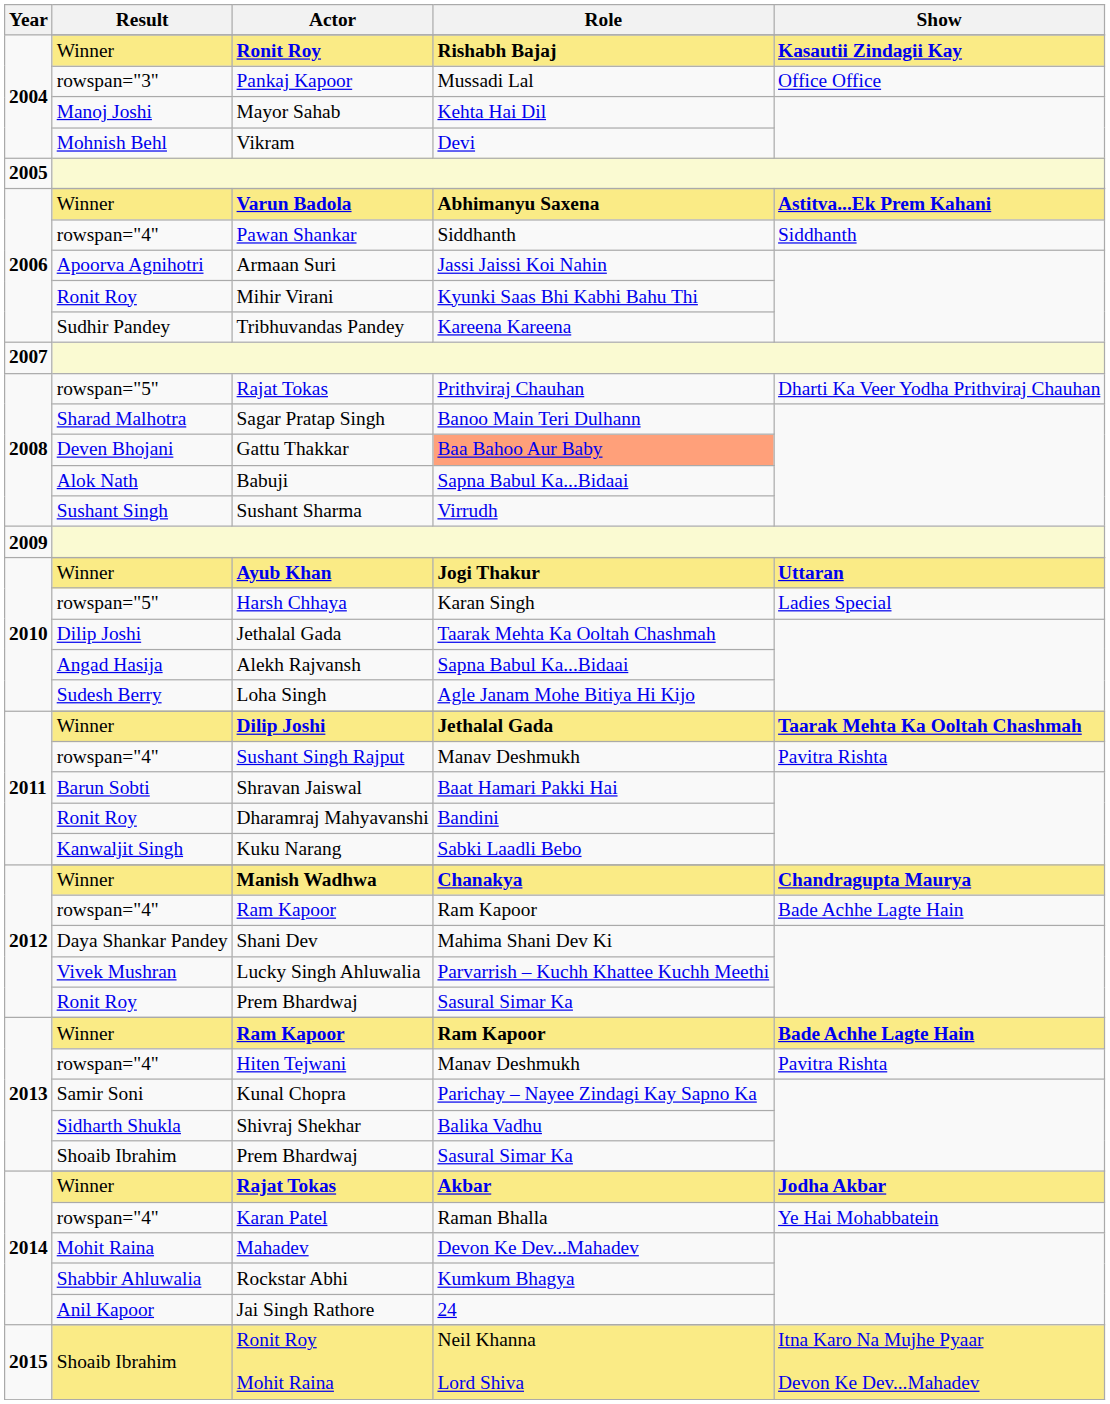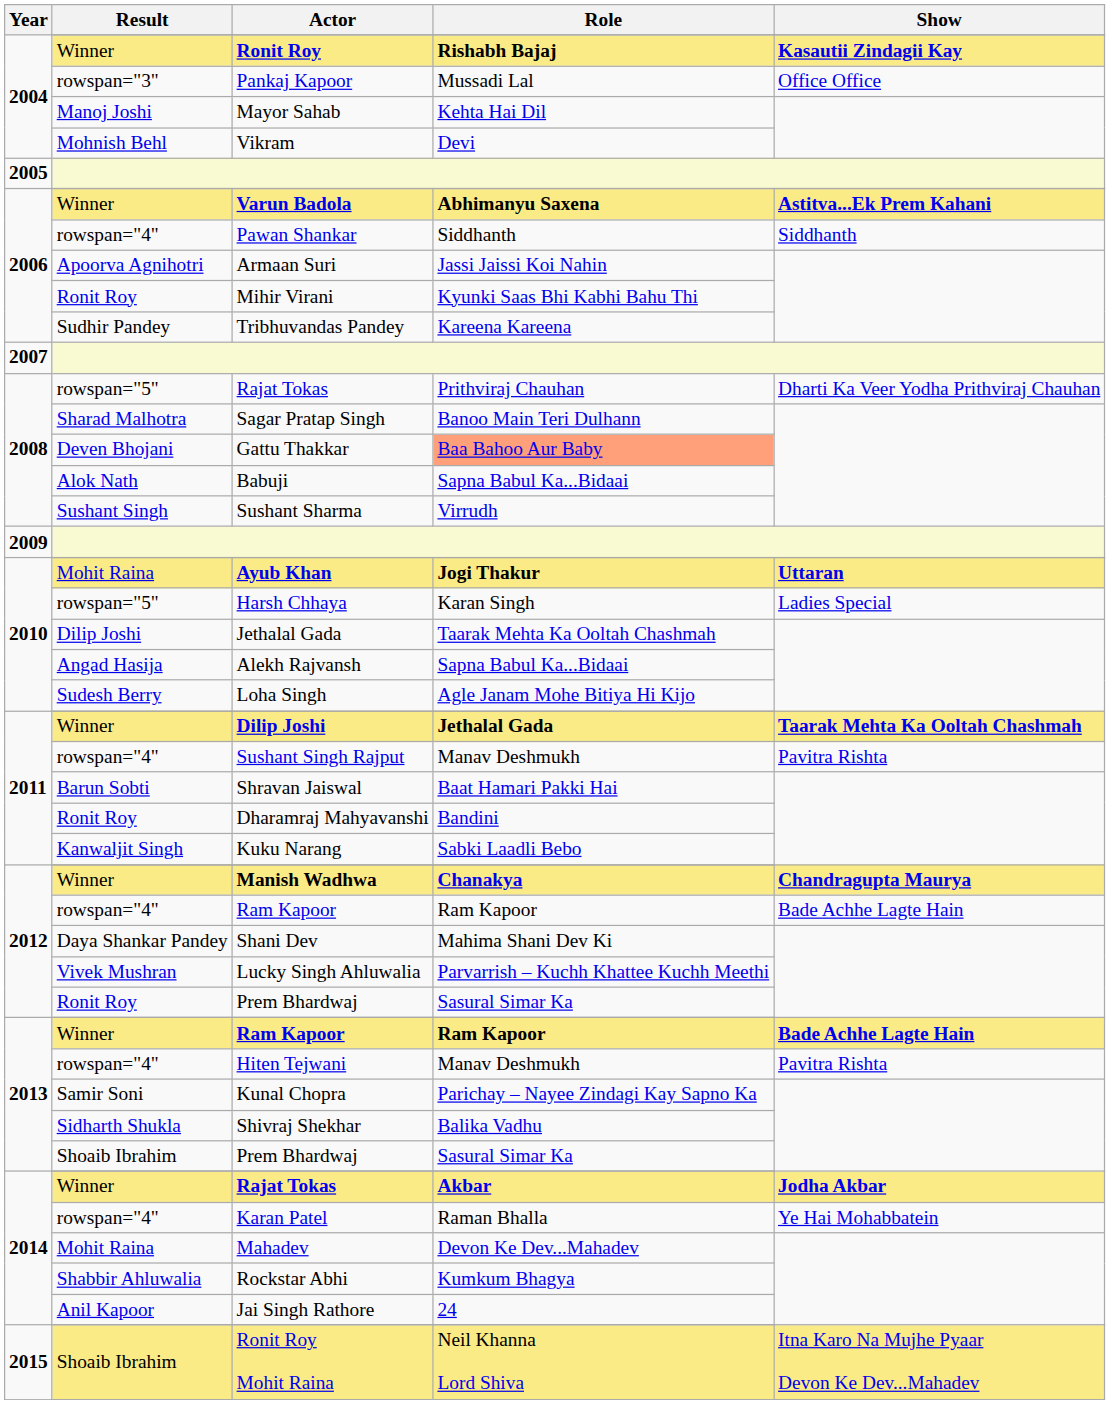Ayub Khan | Result: Winner -> Mohit Raina
